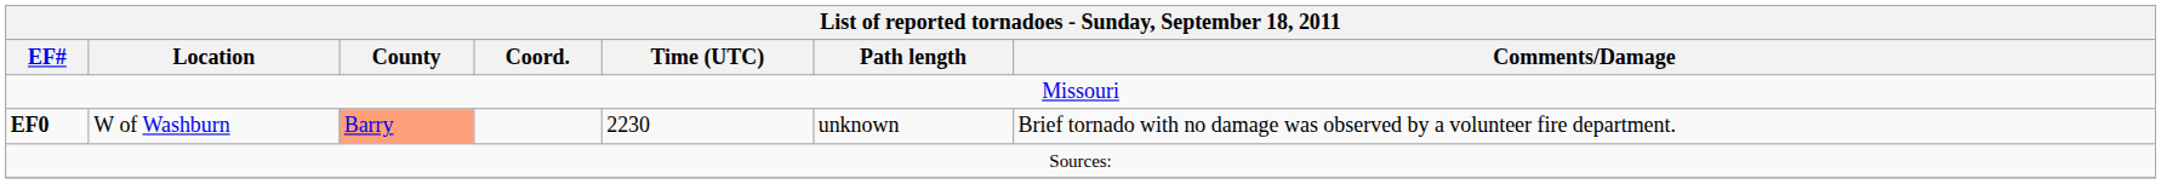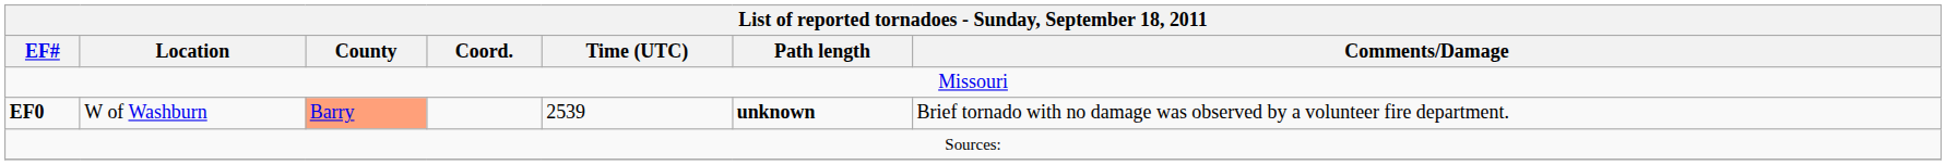EF0 | Time (UTC): 2230 -> 2539
EF0 | Path length: normal -> bold
